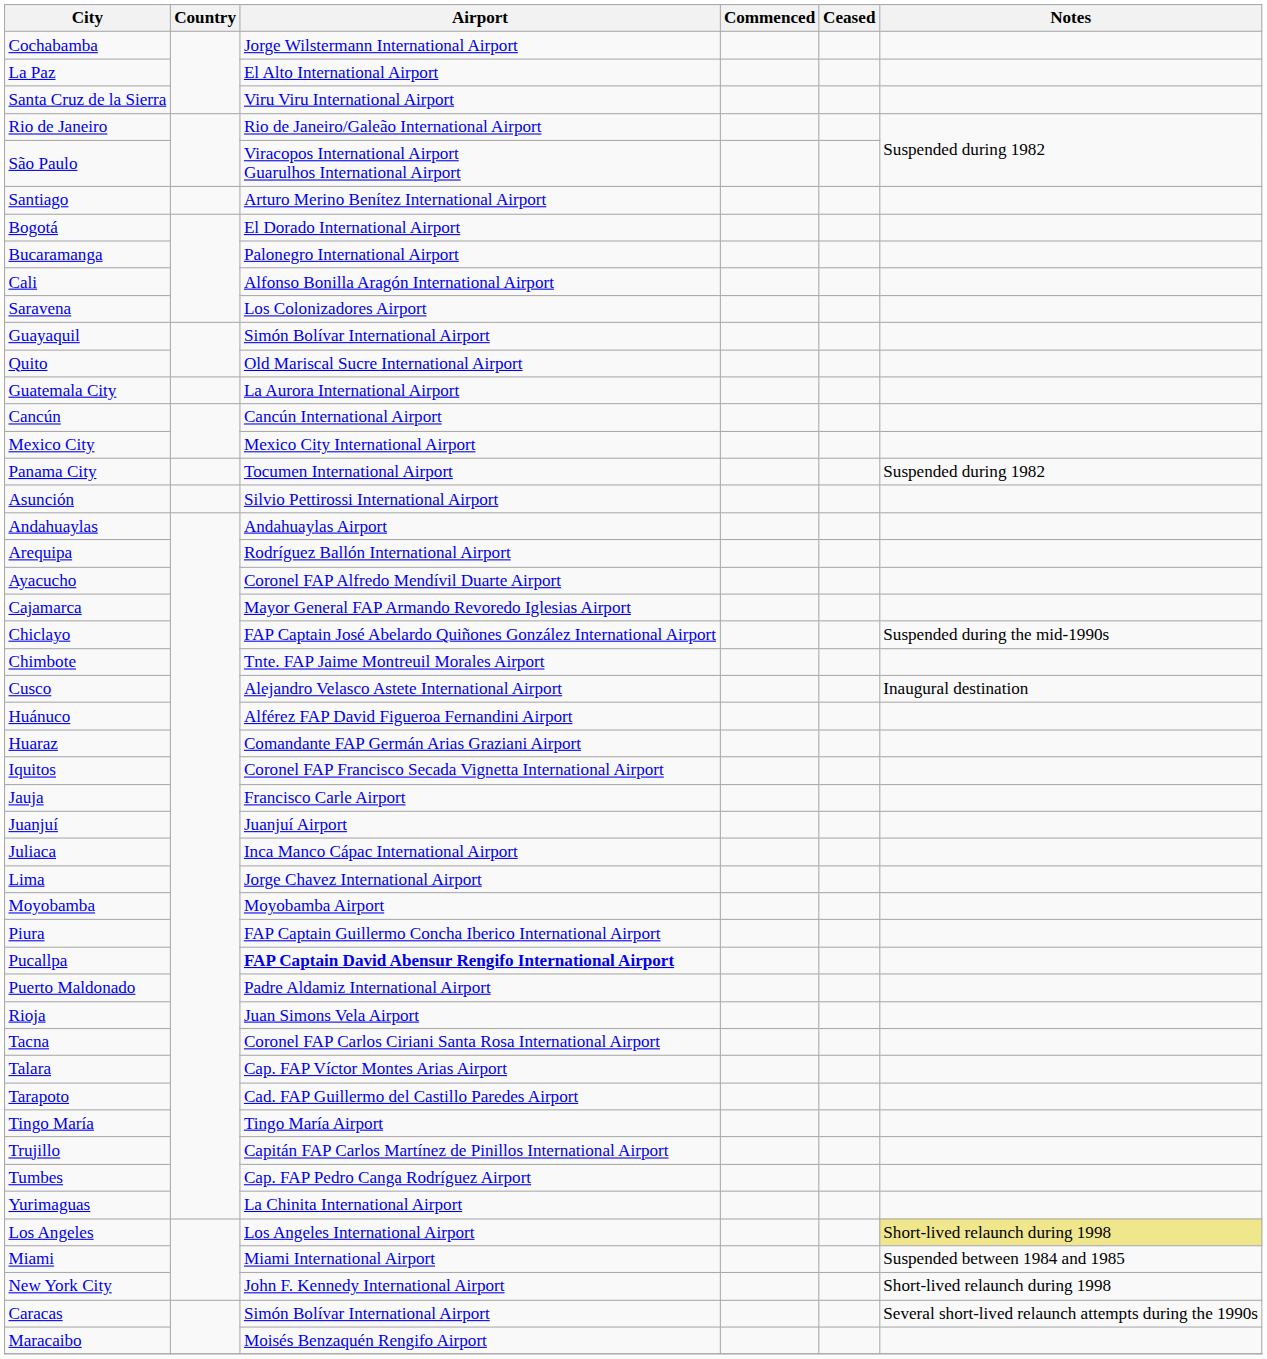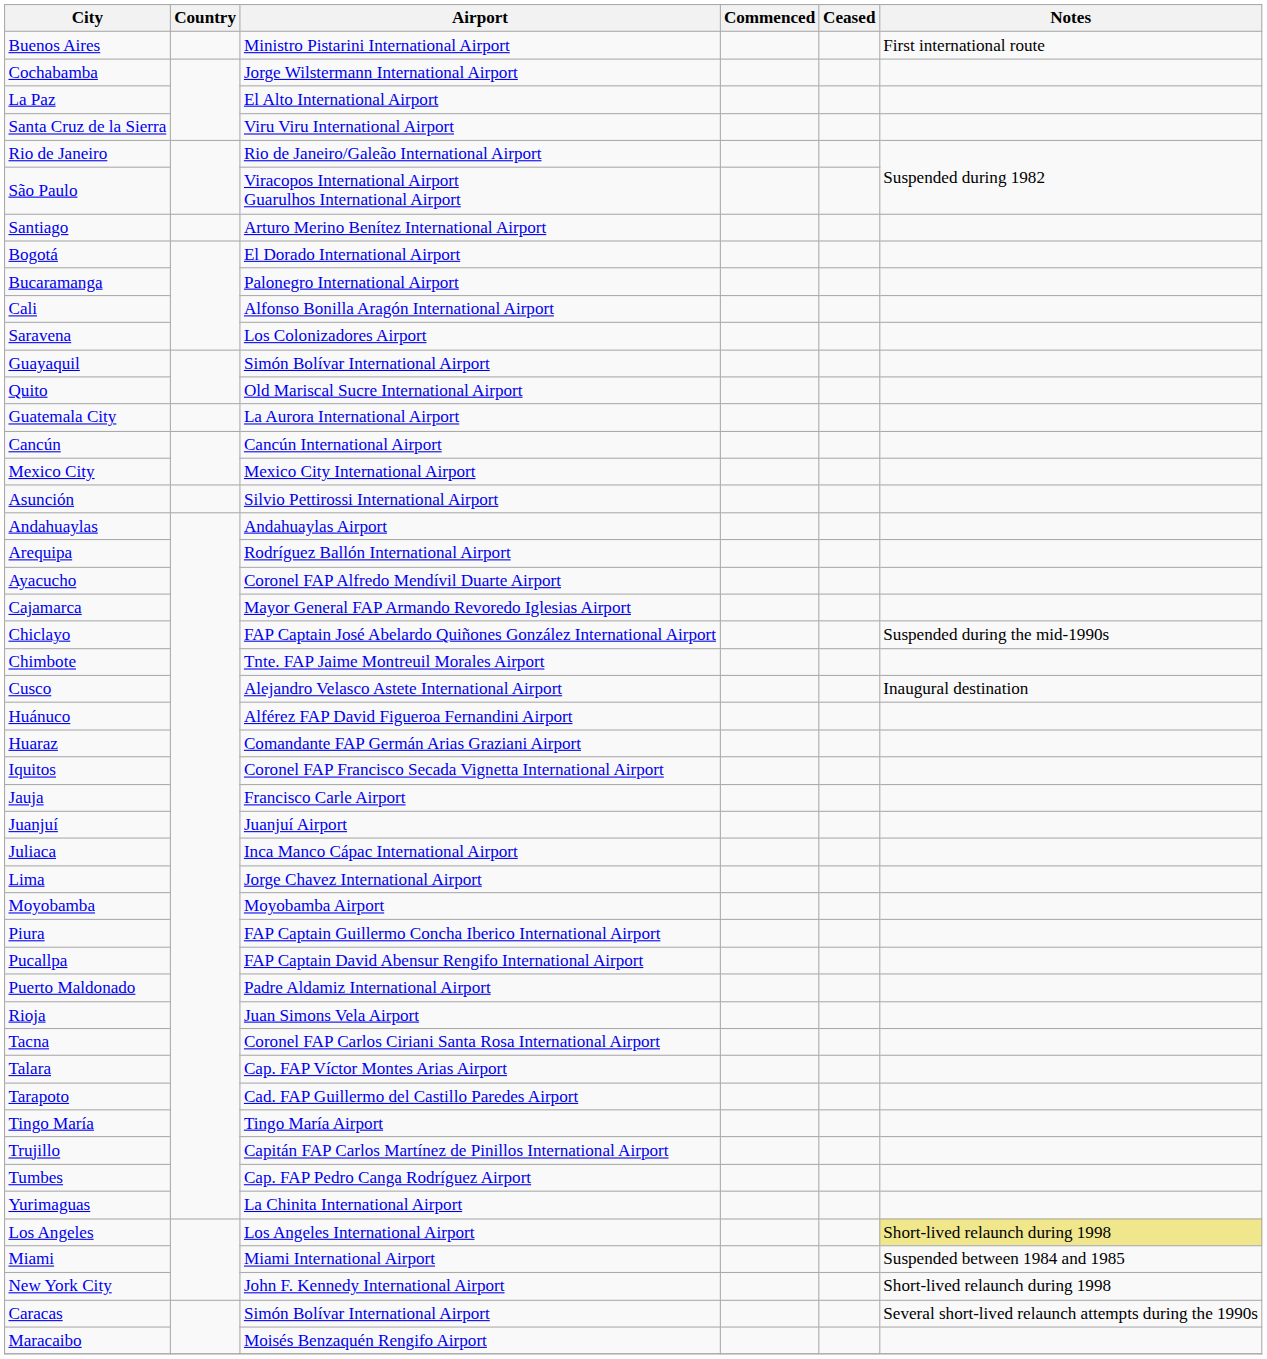+ row: Buenos Aires | Ministro Pistarini International Airport | First international route
- row: Panama City | Tocumen International Airport | Suspended during 1982
Pucallpa | Airport: bold -> normal
